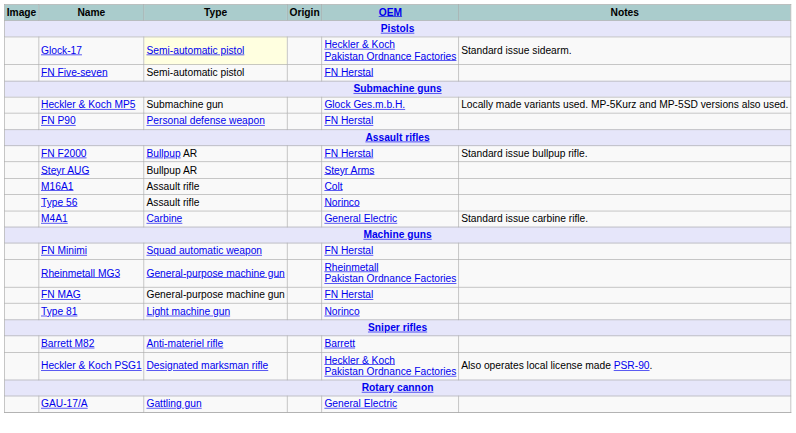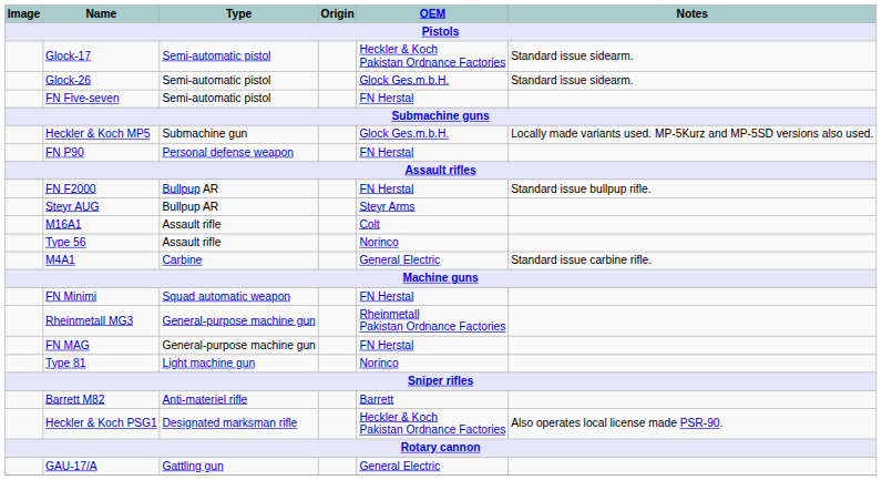Glock-17 | Type: lightyellow background -> no background
+ row: Glock-26 | Semi-automatic pistol | Glock Ges.m.b.H. | Standard issue sidearm.
